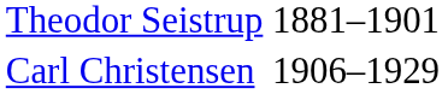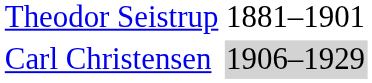Carl Christensen | column 2: no background -> lightgrey background
